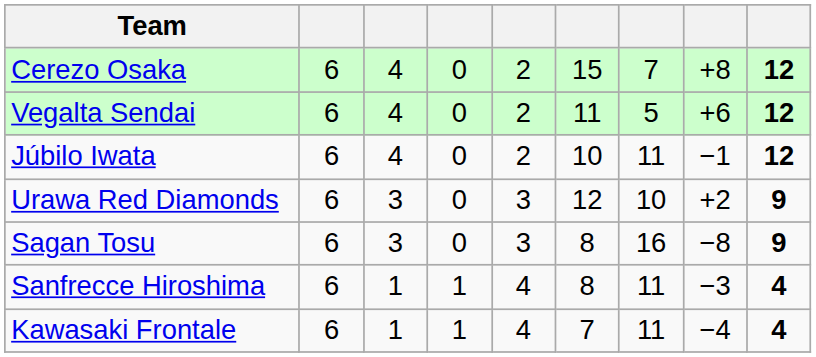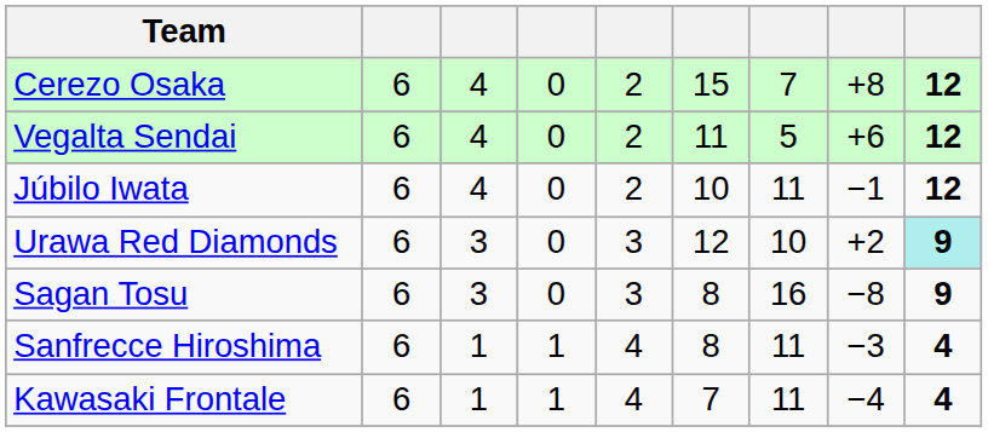Urawa Red Diamonds | column 9: no background -> paleturquoise background
